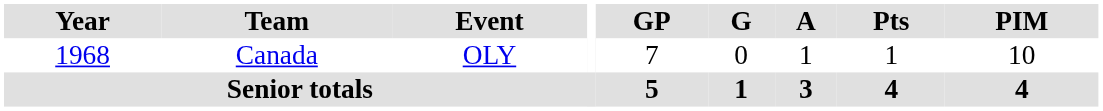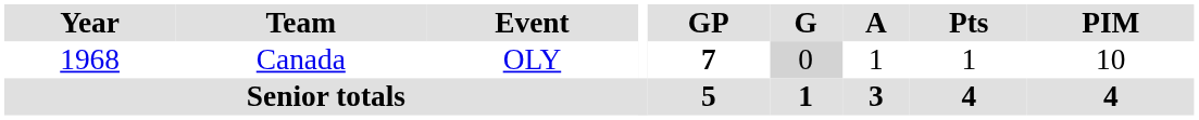Canada | GP: normal -> bold
Canada | G: no background -> lightgrey background
